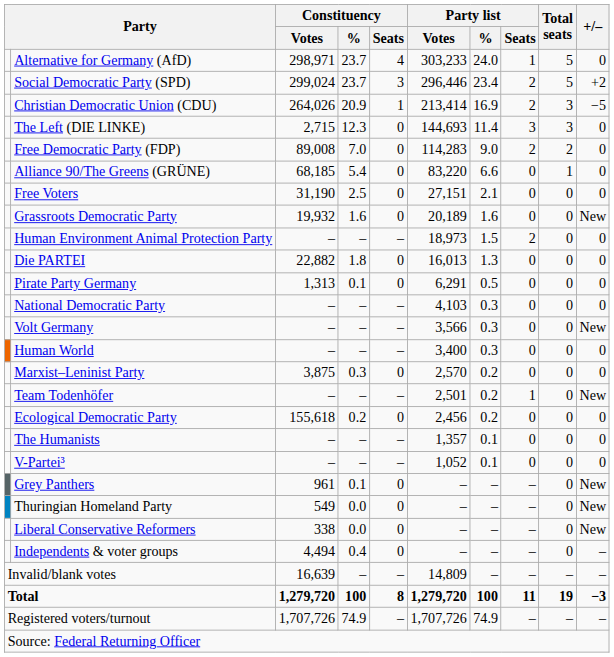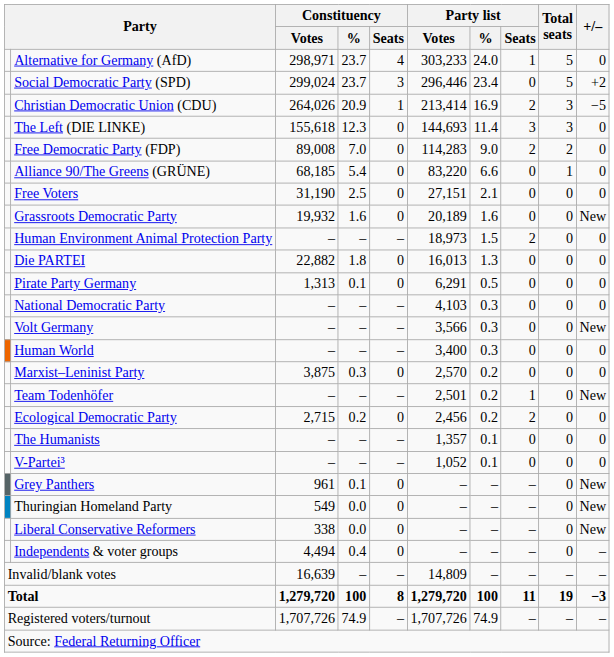Social Democratic Party (SPD) | Party list / Seats: 2 -> 0
The Left (DIE LINKE) | Constituency / Votes: 2,715 -> 155,618
Ecological Democratic Party | Constituency / Votes: 155,618 -> 2,715
Ecological Democratic Party | Party list / Seats: 0 -> 2
